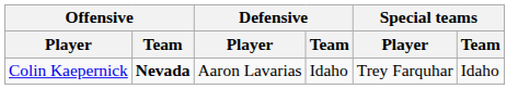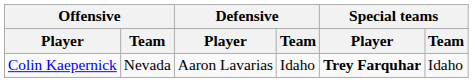Colin Kaepernick | Offensive / Team: bold -> normal
Colin Kaepernick | Special teams / Player: normal -> bold
